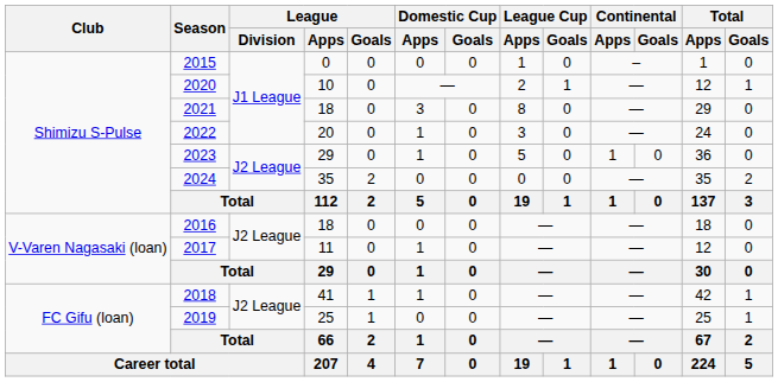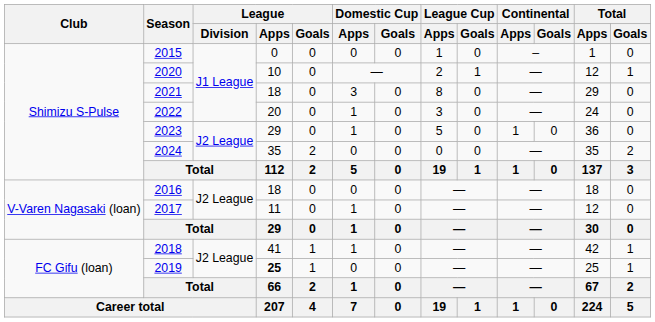2019 | League / Apps: normal -> bold
